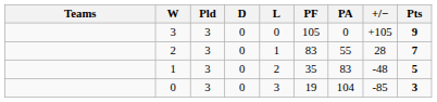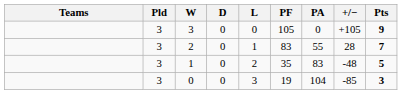columns swapped: Pld <-> W
